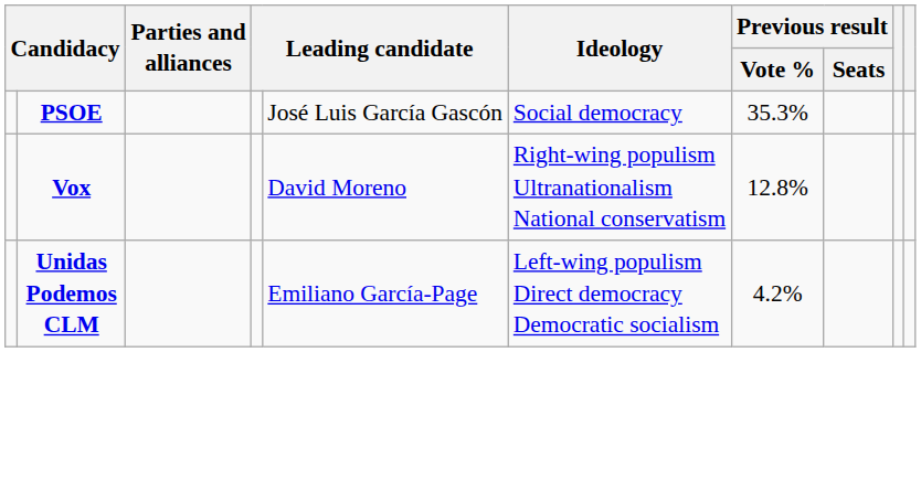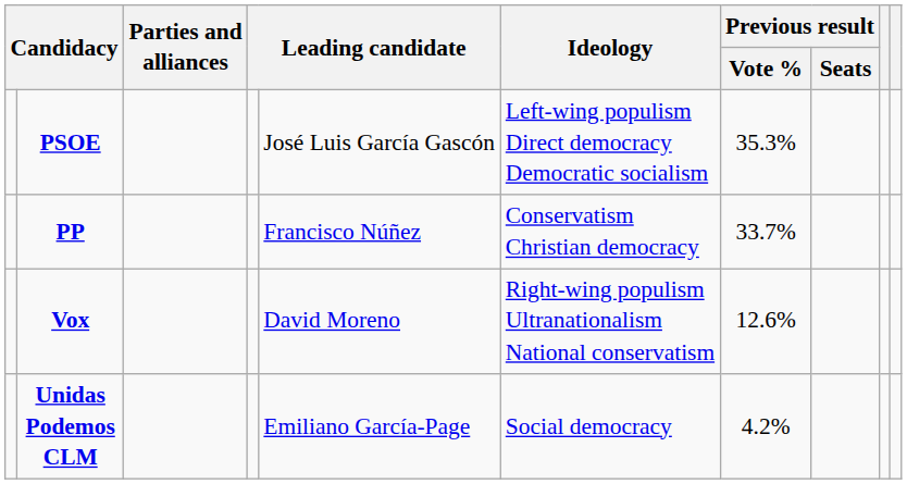PSOE | Ideology: Social democracy -> Left-wing populism Direct democracy Democratic socialism
+ row: PP | Francisco Núñez | Conservatism Christian democracy | 33.7%
Vox | Previous result / Vote %: 12.8% -> 12.6%
Unidas Podemos CLM | Ideology: Left-wing populism Direct democracy Democratic socialism -> Social democracy
